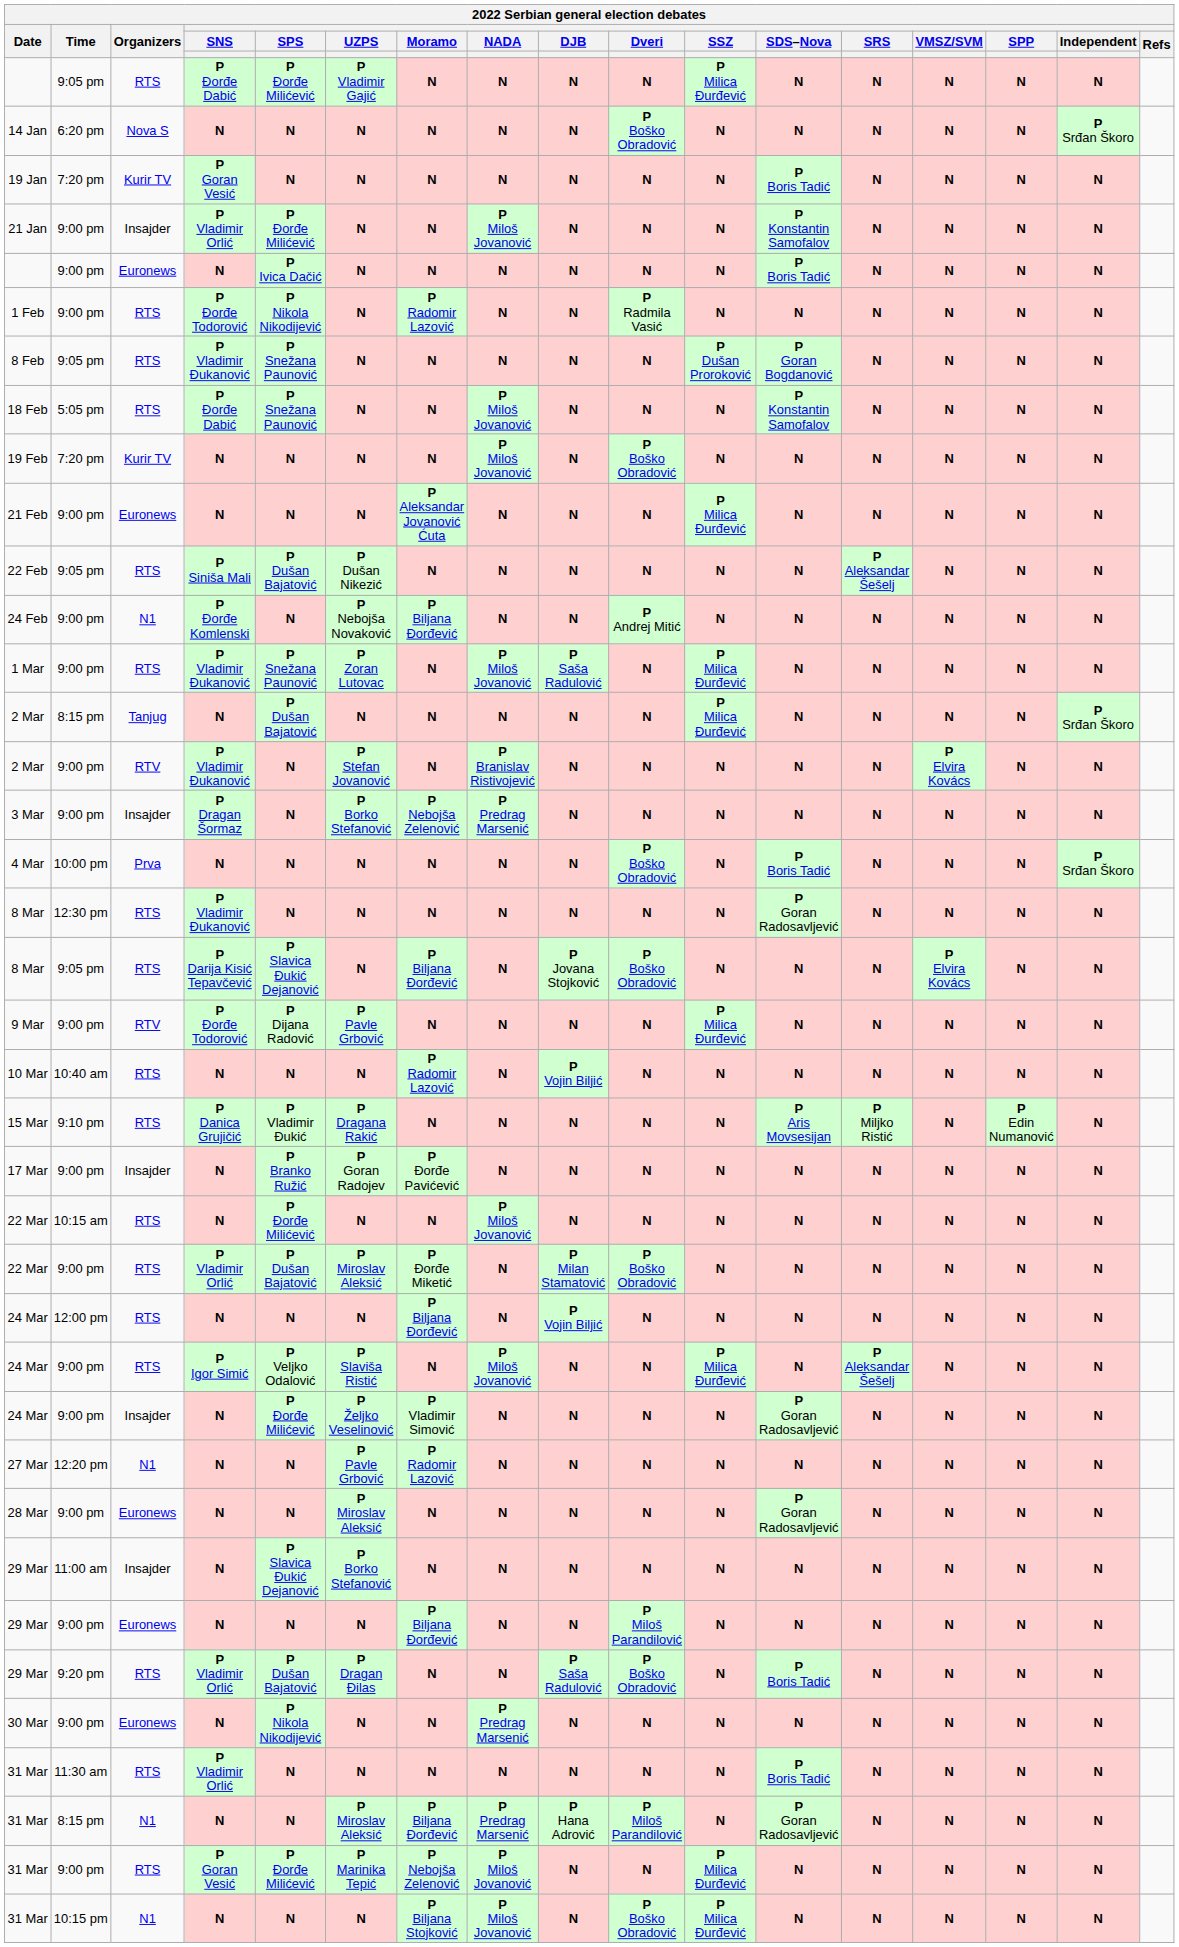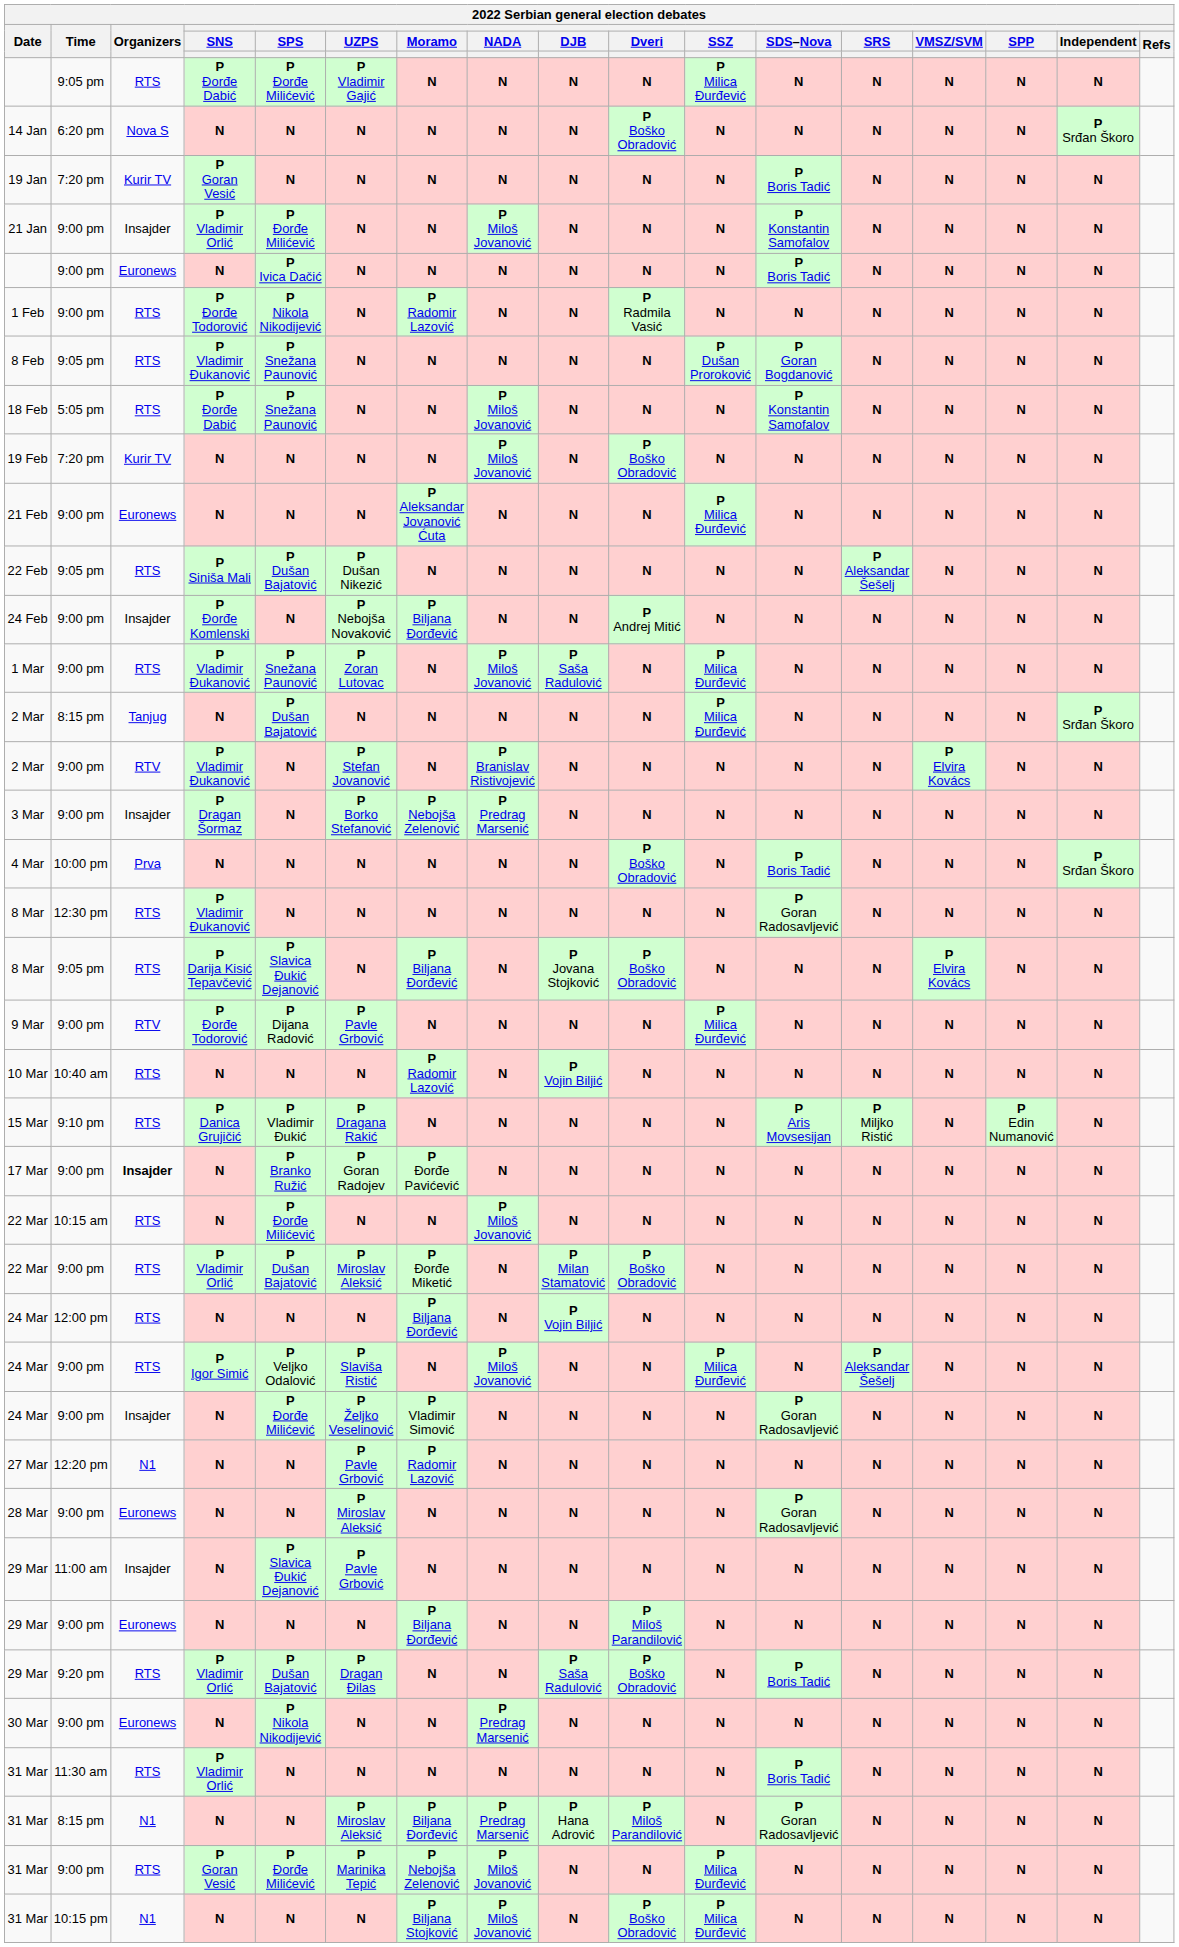24 Feb | Organizers: N1 -> Insajder
17 Mar | Organizers: normal -> bold
29 Mar / 11:00 am | UZPS: P Borko Stefanović -> P Pavle Grbović
